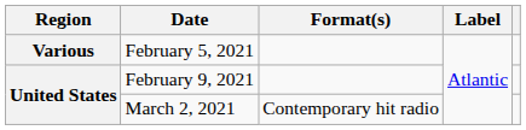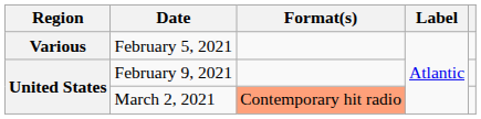March 2, 2021 | Format(s): no background -> lightsalmon background
